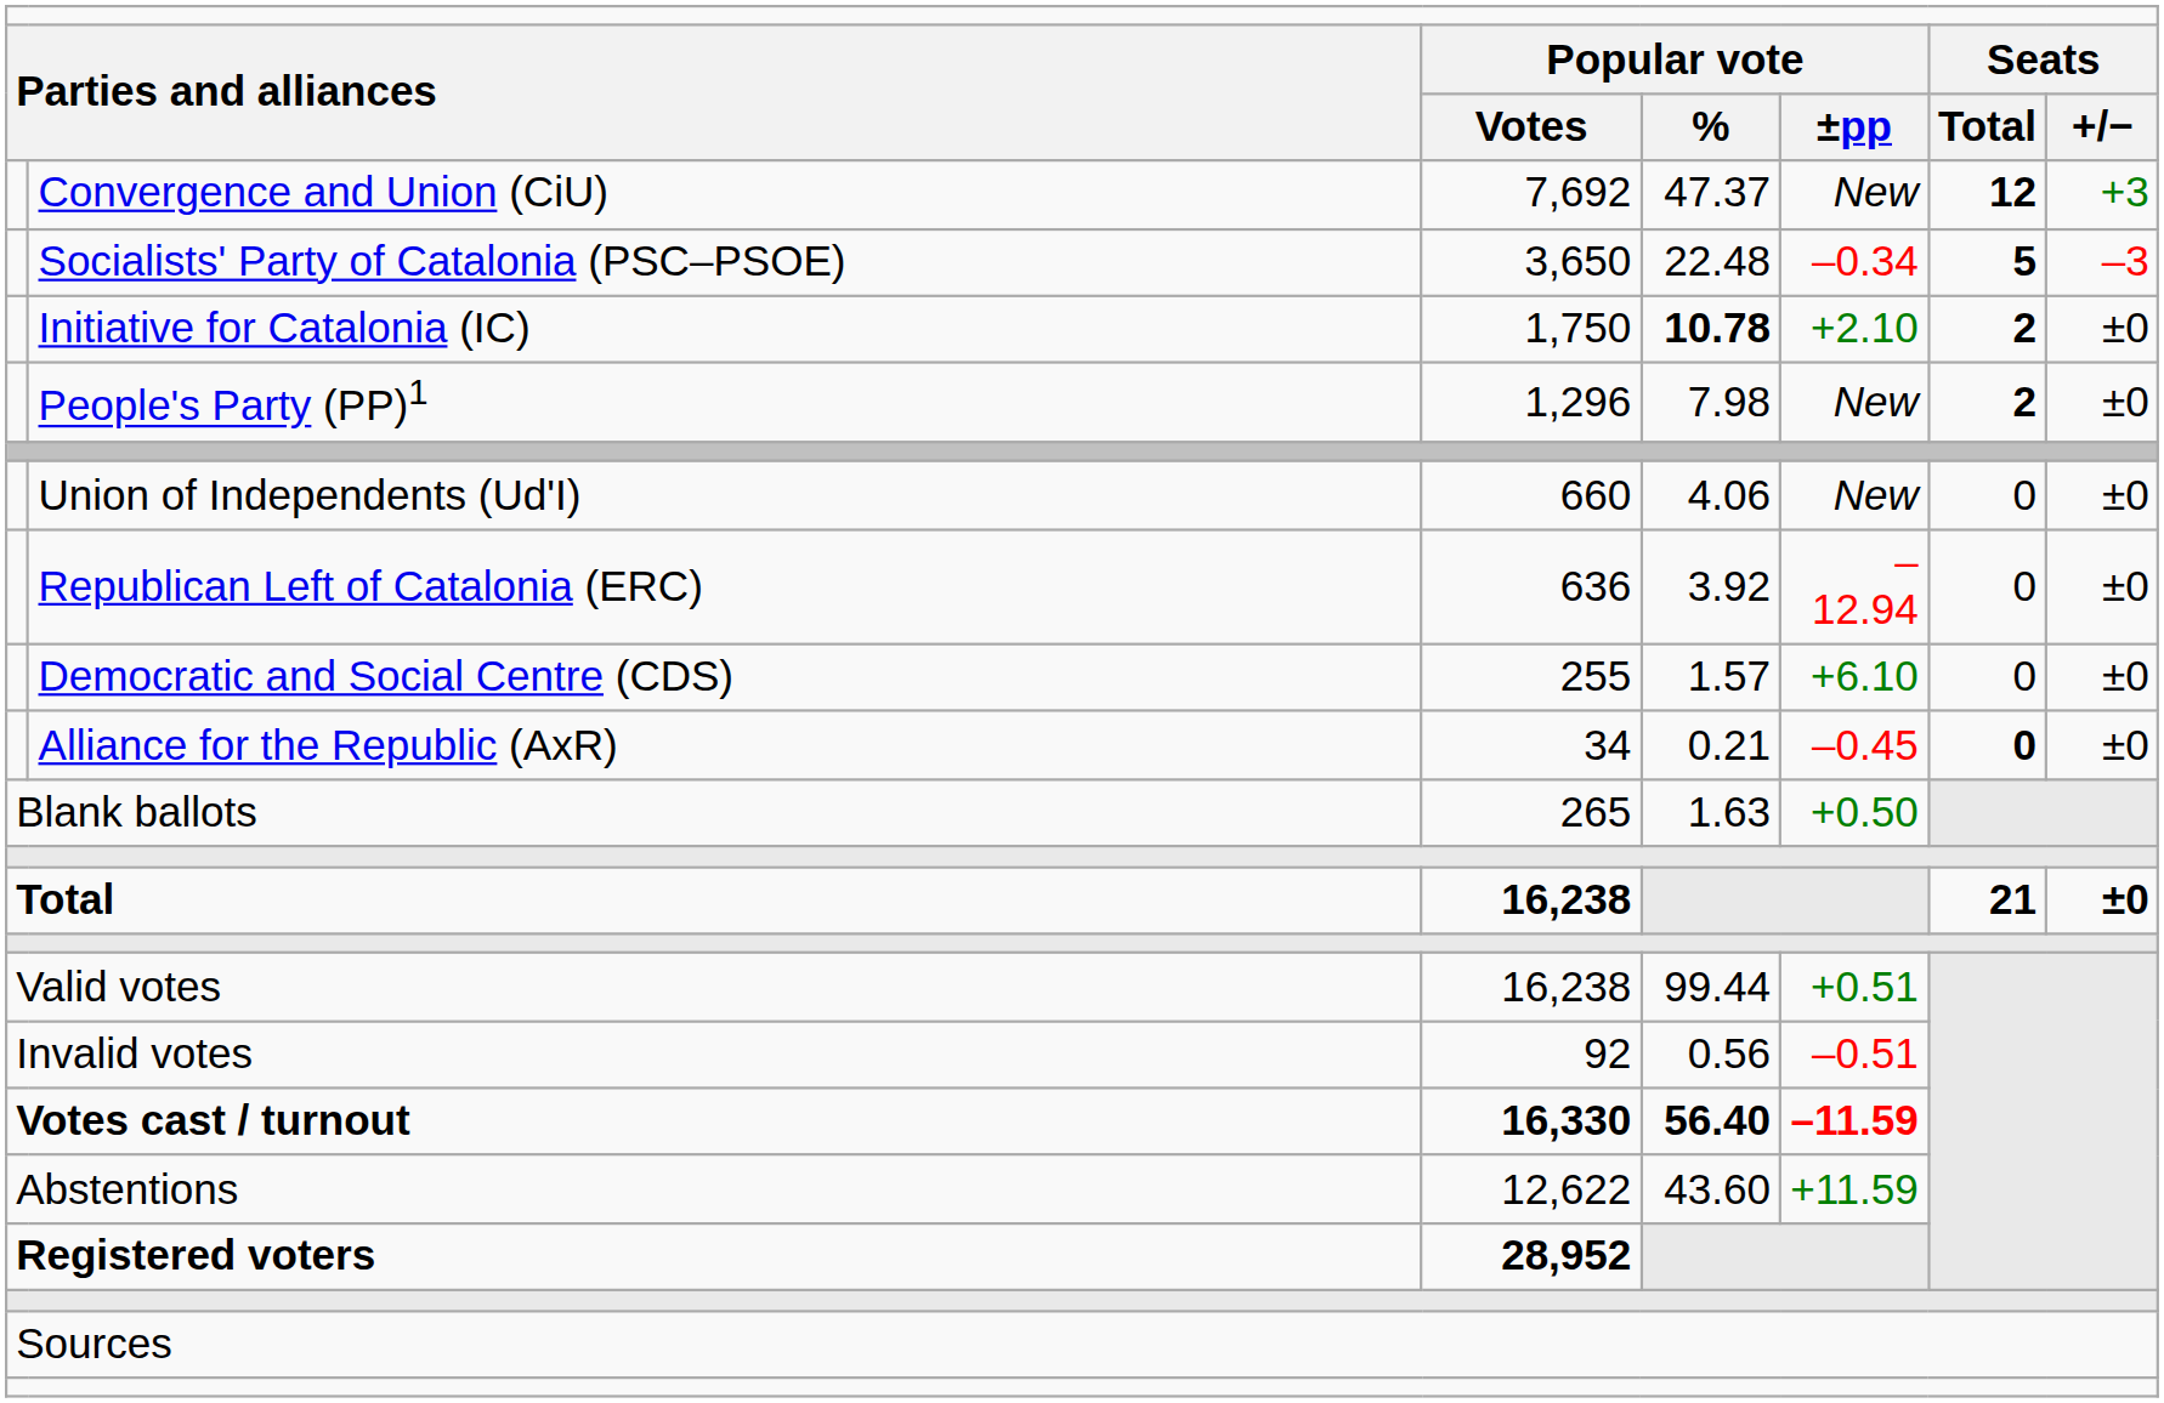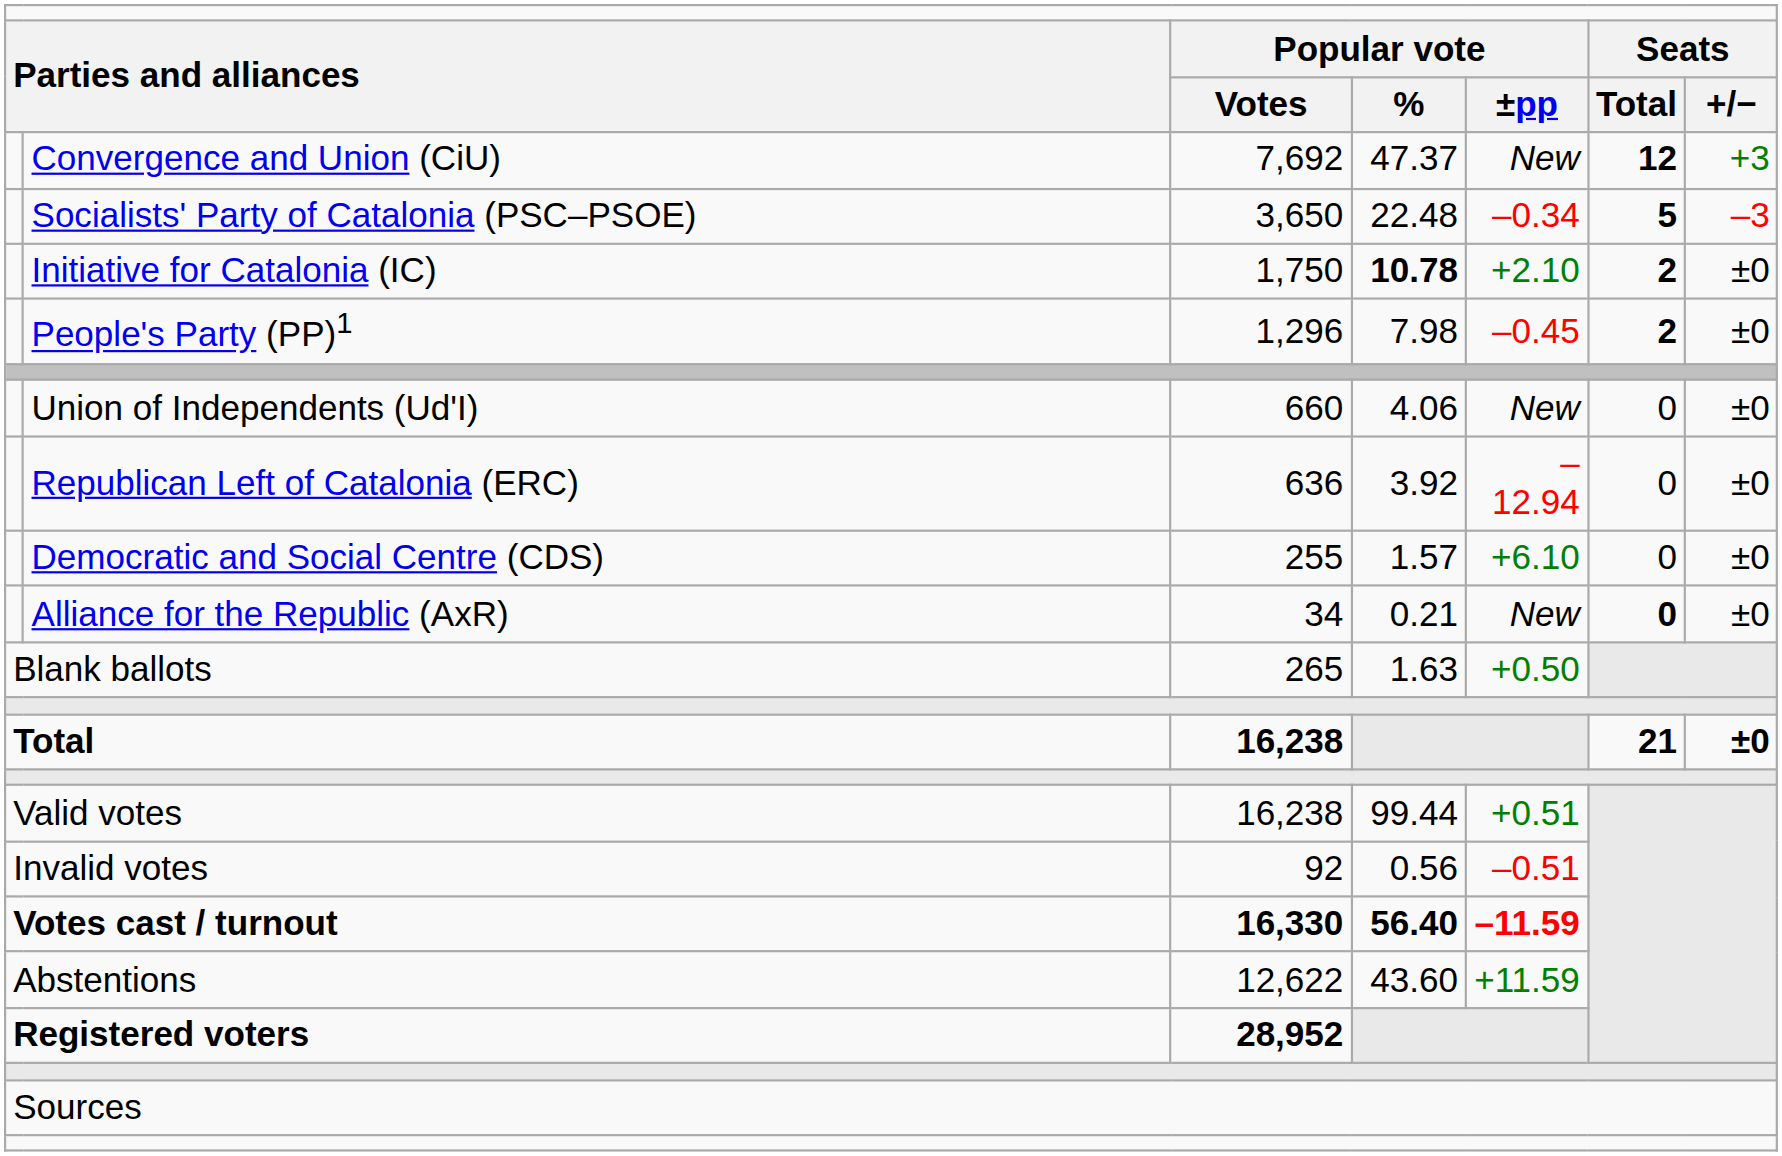People's Party (PP)1 | column 5: New -> –0.45
Alliance for the Republic (AxR) | column 5: –0.45 -> New
